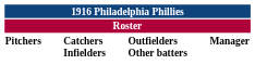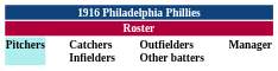Pitchers | column 1: no background -> paleturquoise background
